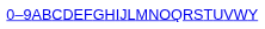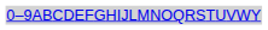row 1 | column 1: no background -> lightgrey background
